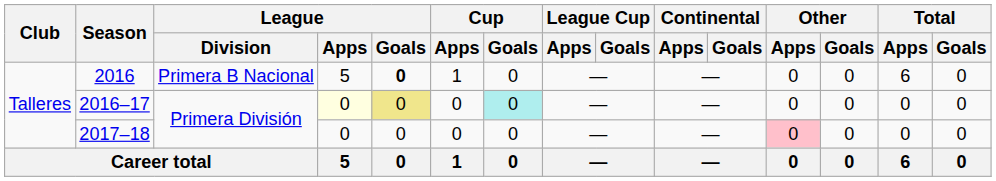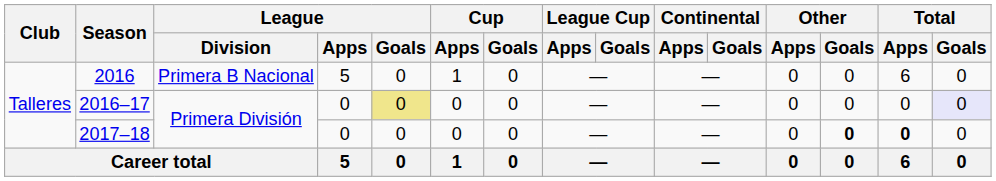2016 | League / Goals: bold -> normal
2016–17 | League / Apps: lightyellow background -> no background
2016–17 | Cup / Goals: paleturquoise background -> no background
2016–17 | Total / Goals: no background -> lavender background
2017–18 | Other / Apps: pink background -> no background
2017–18 | Other / Goals: normal -> bold
2017–18 | Total / Apps: normal -> bold
